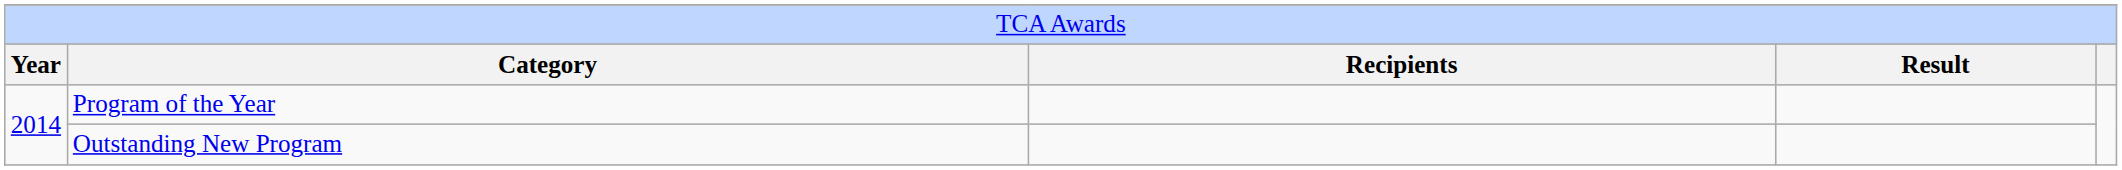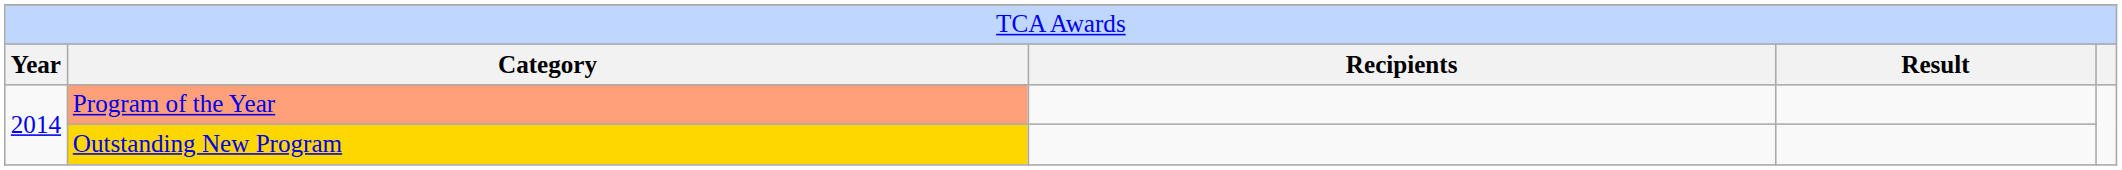Program of the Year | column 2: no background -> lightsalmon background
Outstanding New Program | column 2: no background -> gold background
